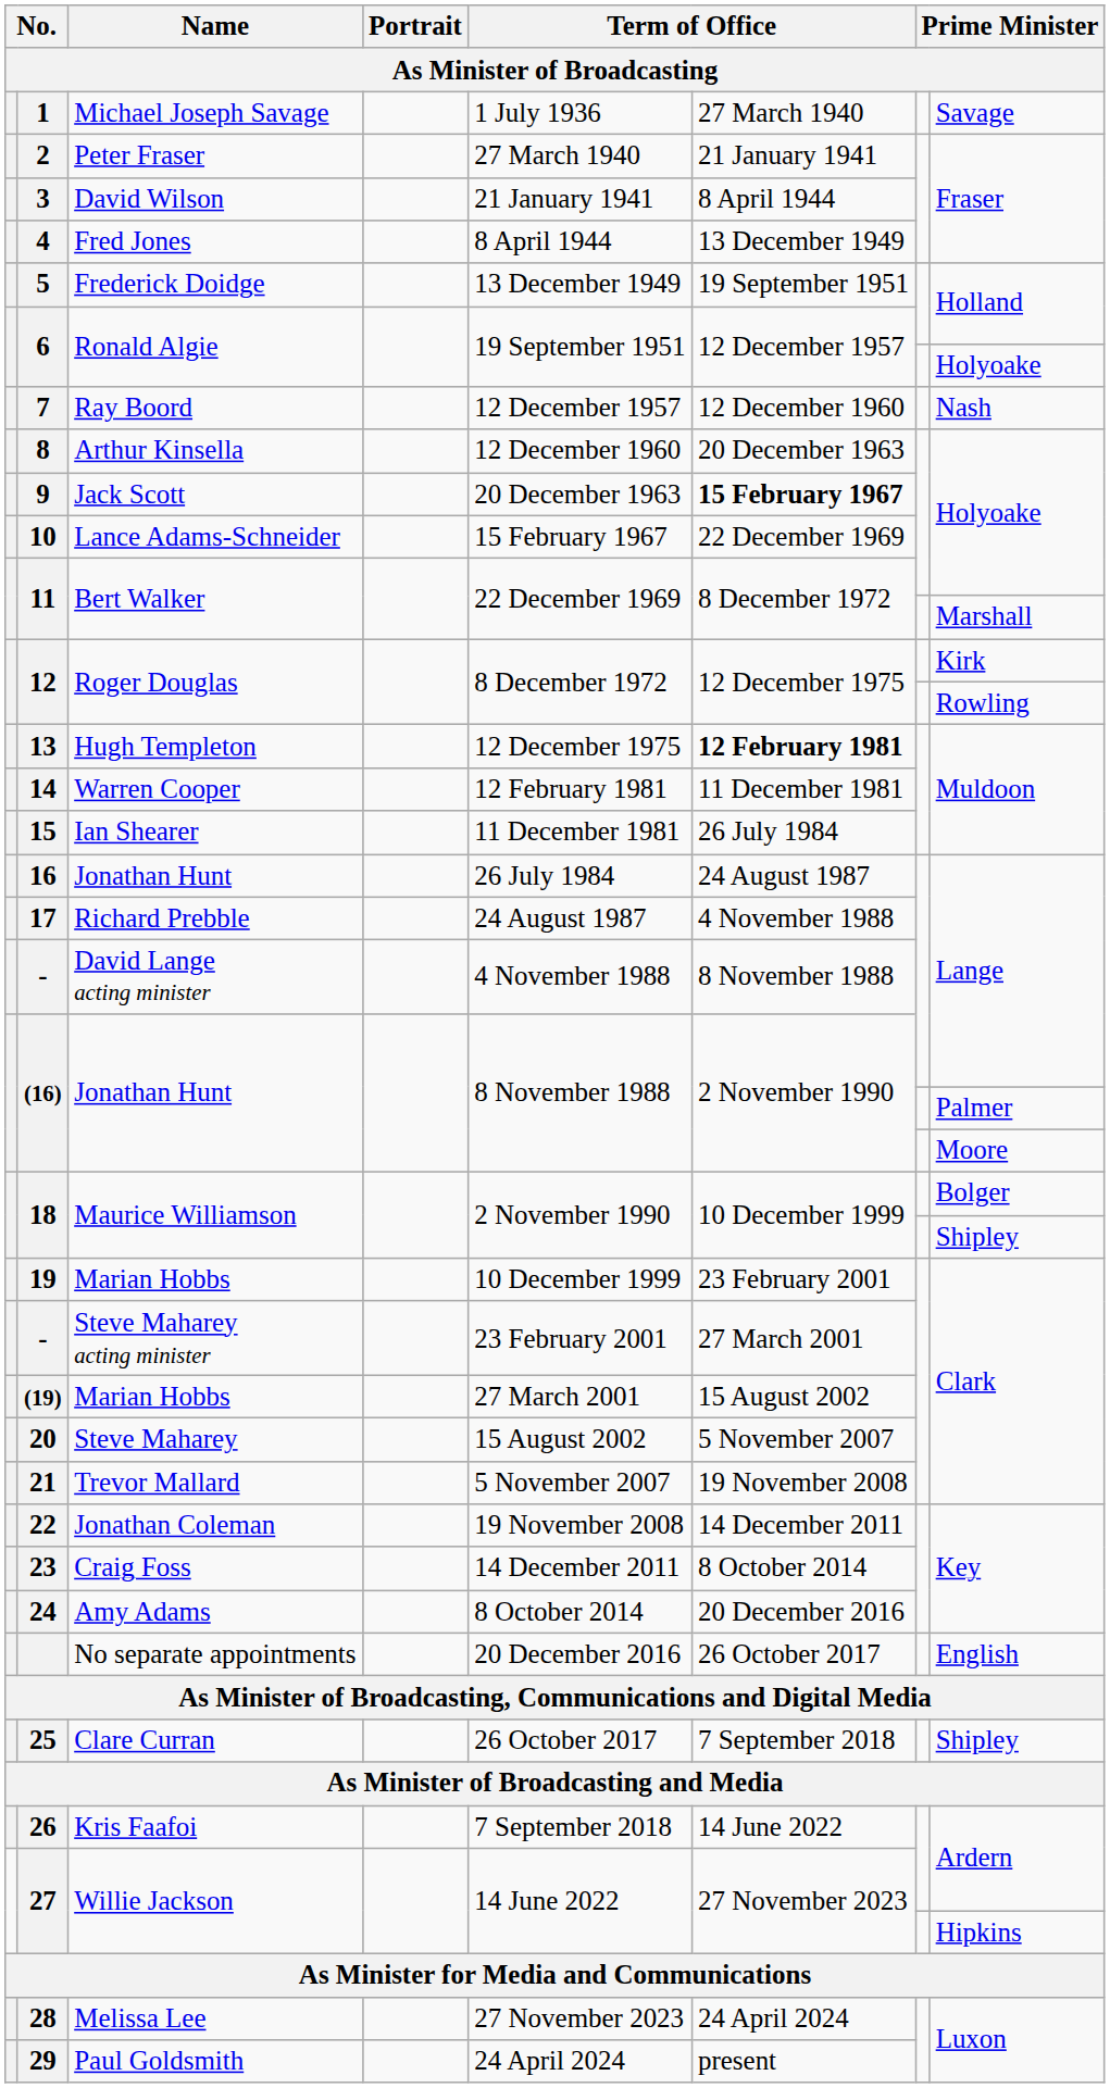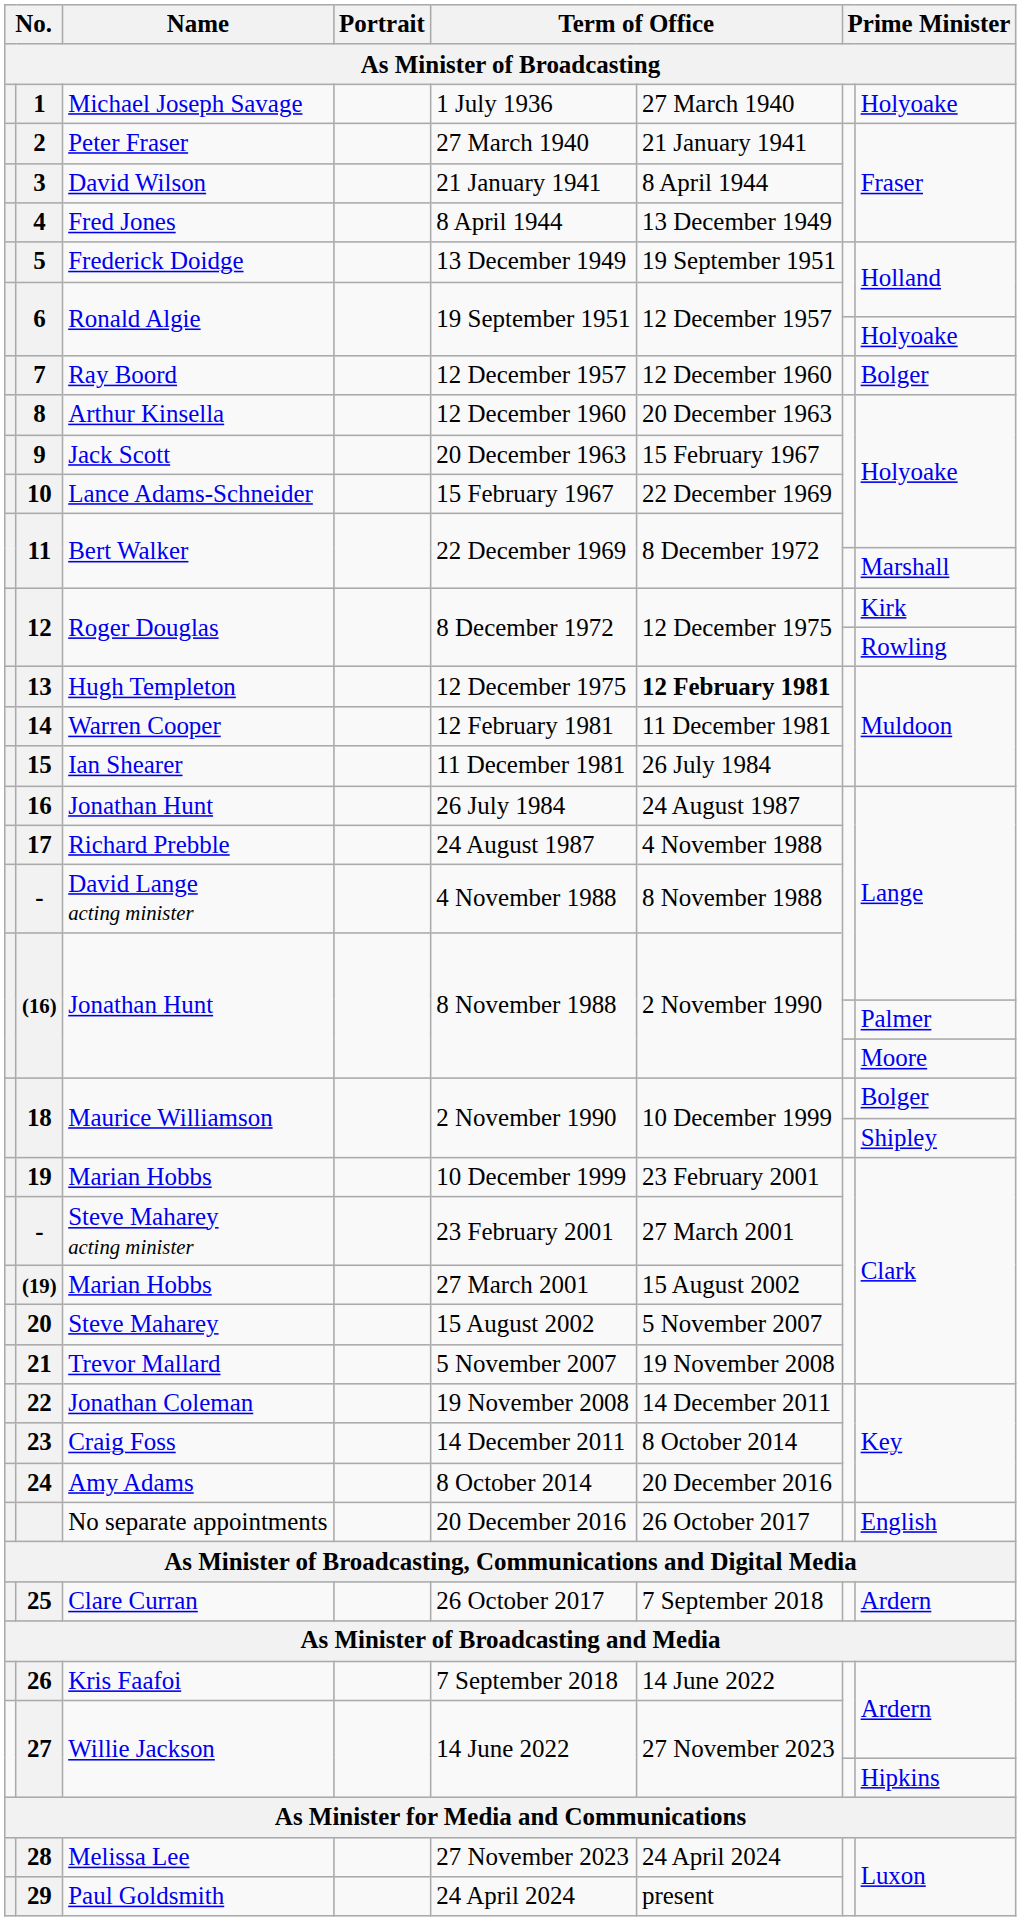1 | column 8: Savage -> Holyoake
7 | column 8: Nash -> Bolger
9 | column 6: bold -> normal
25 | column 8: Shipley -> Ardern
